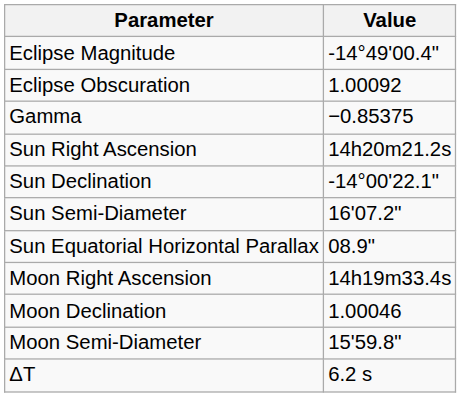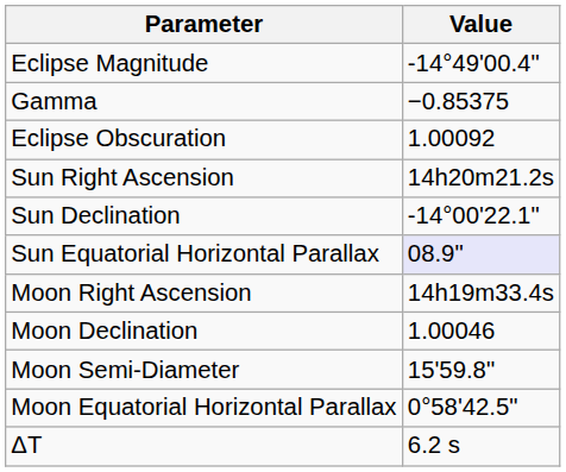rows swapped: Eclipse Obscuration <-> Gamma
- row: Sun Semi-Diameter | 16'07.2"
Sun Equatorial Horizontal Parallax | Value: no background -> lavender background
+ row: Moon Equatorial Horizontal Parallax | 0°58'42.5"
